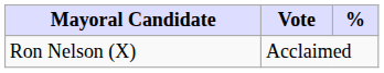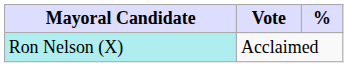Ron Nelson (X) | Mayoral Candidate: no background -> paleturquoise background
